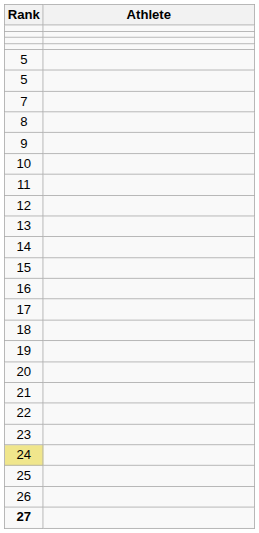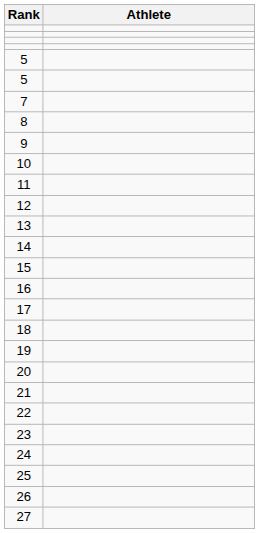row 25 | Rank: khaki background -> no background
row 28 | Rank: bold -> normal
